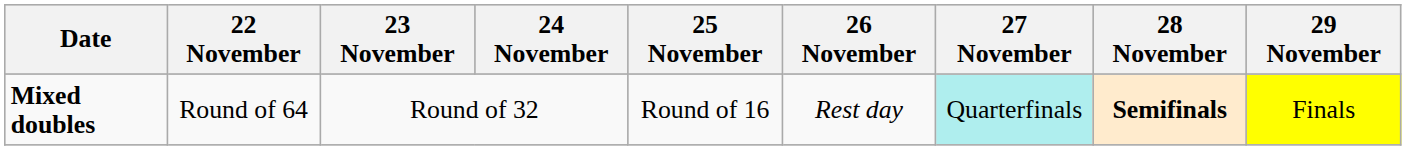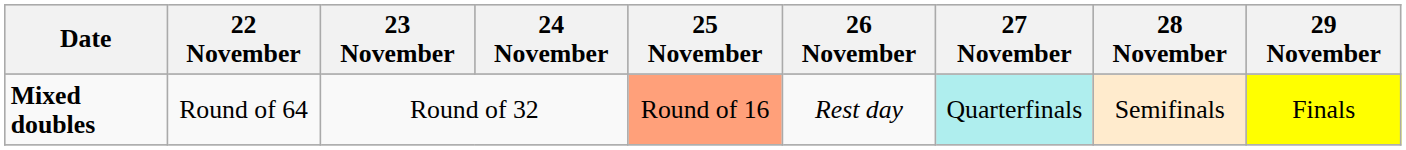Mixed doubles | 25 November: no background -> lightsalmon background
Mixed doubles | 28 November: bold -> normal
